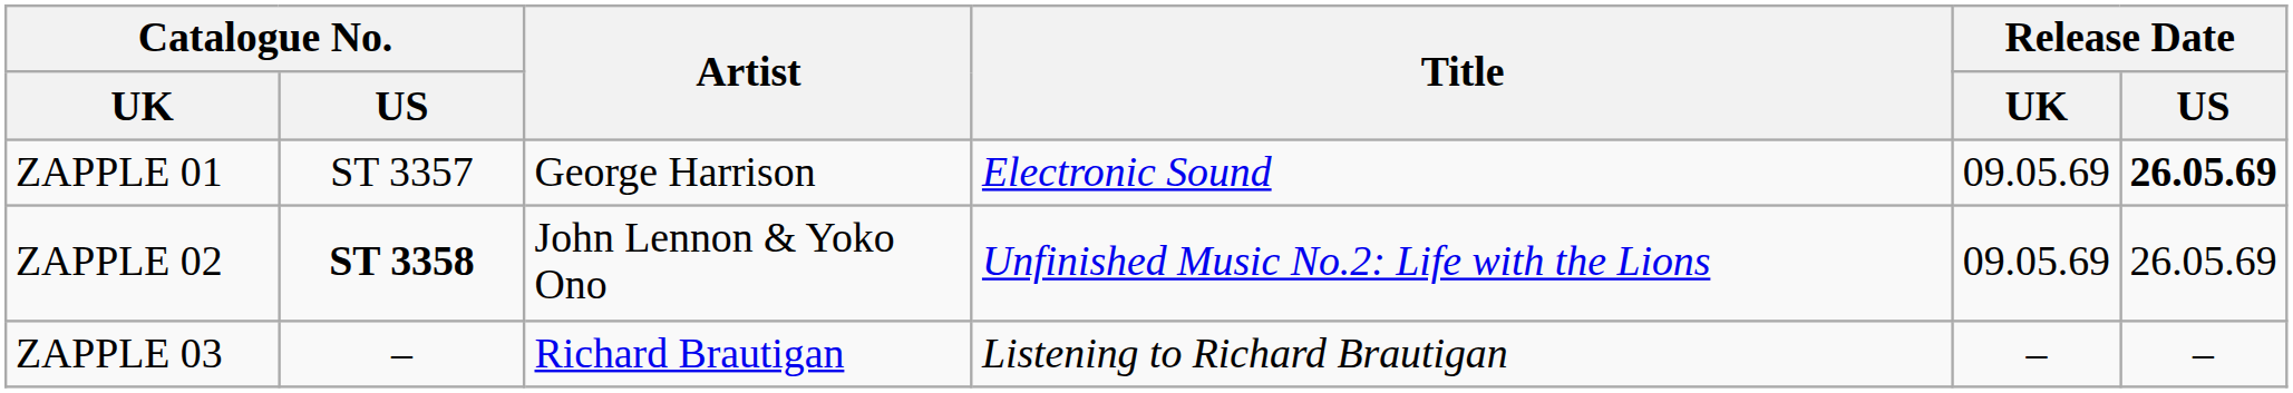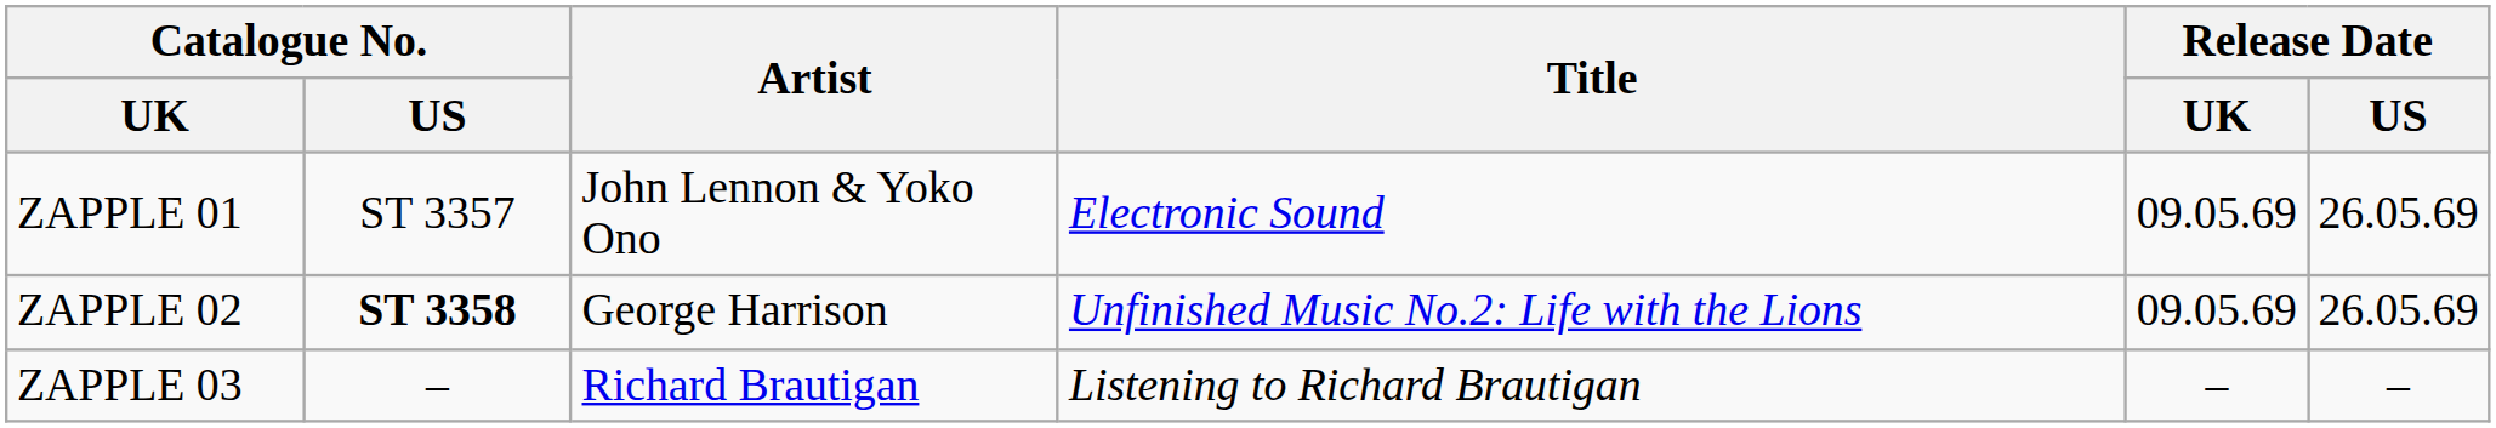ZAPPLE 01 | Artist: George Harrison -> John Lennon & Yoko Ono
ZAPPLE 01 | Release Date / US: bold -> normal
ZAPPLE 02 | Artist: John Lennon & Yoko Ono -> George Harrison
